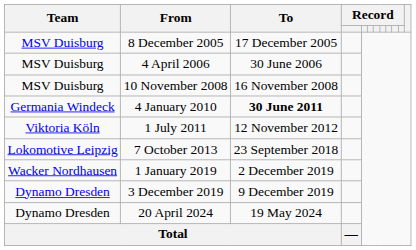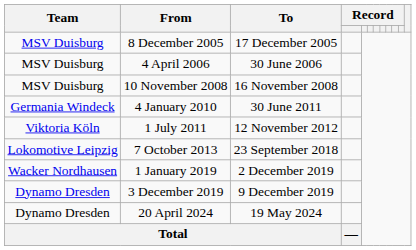4 January 2010 | To: bold -> normal
